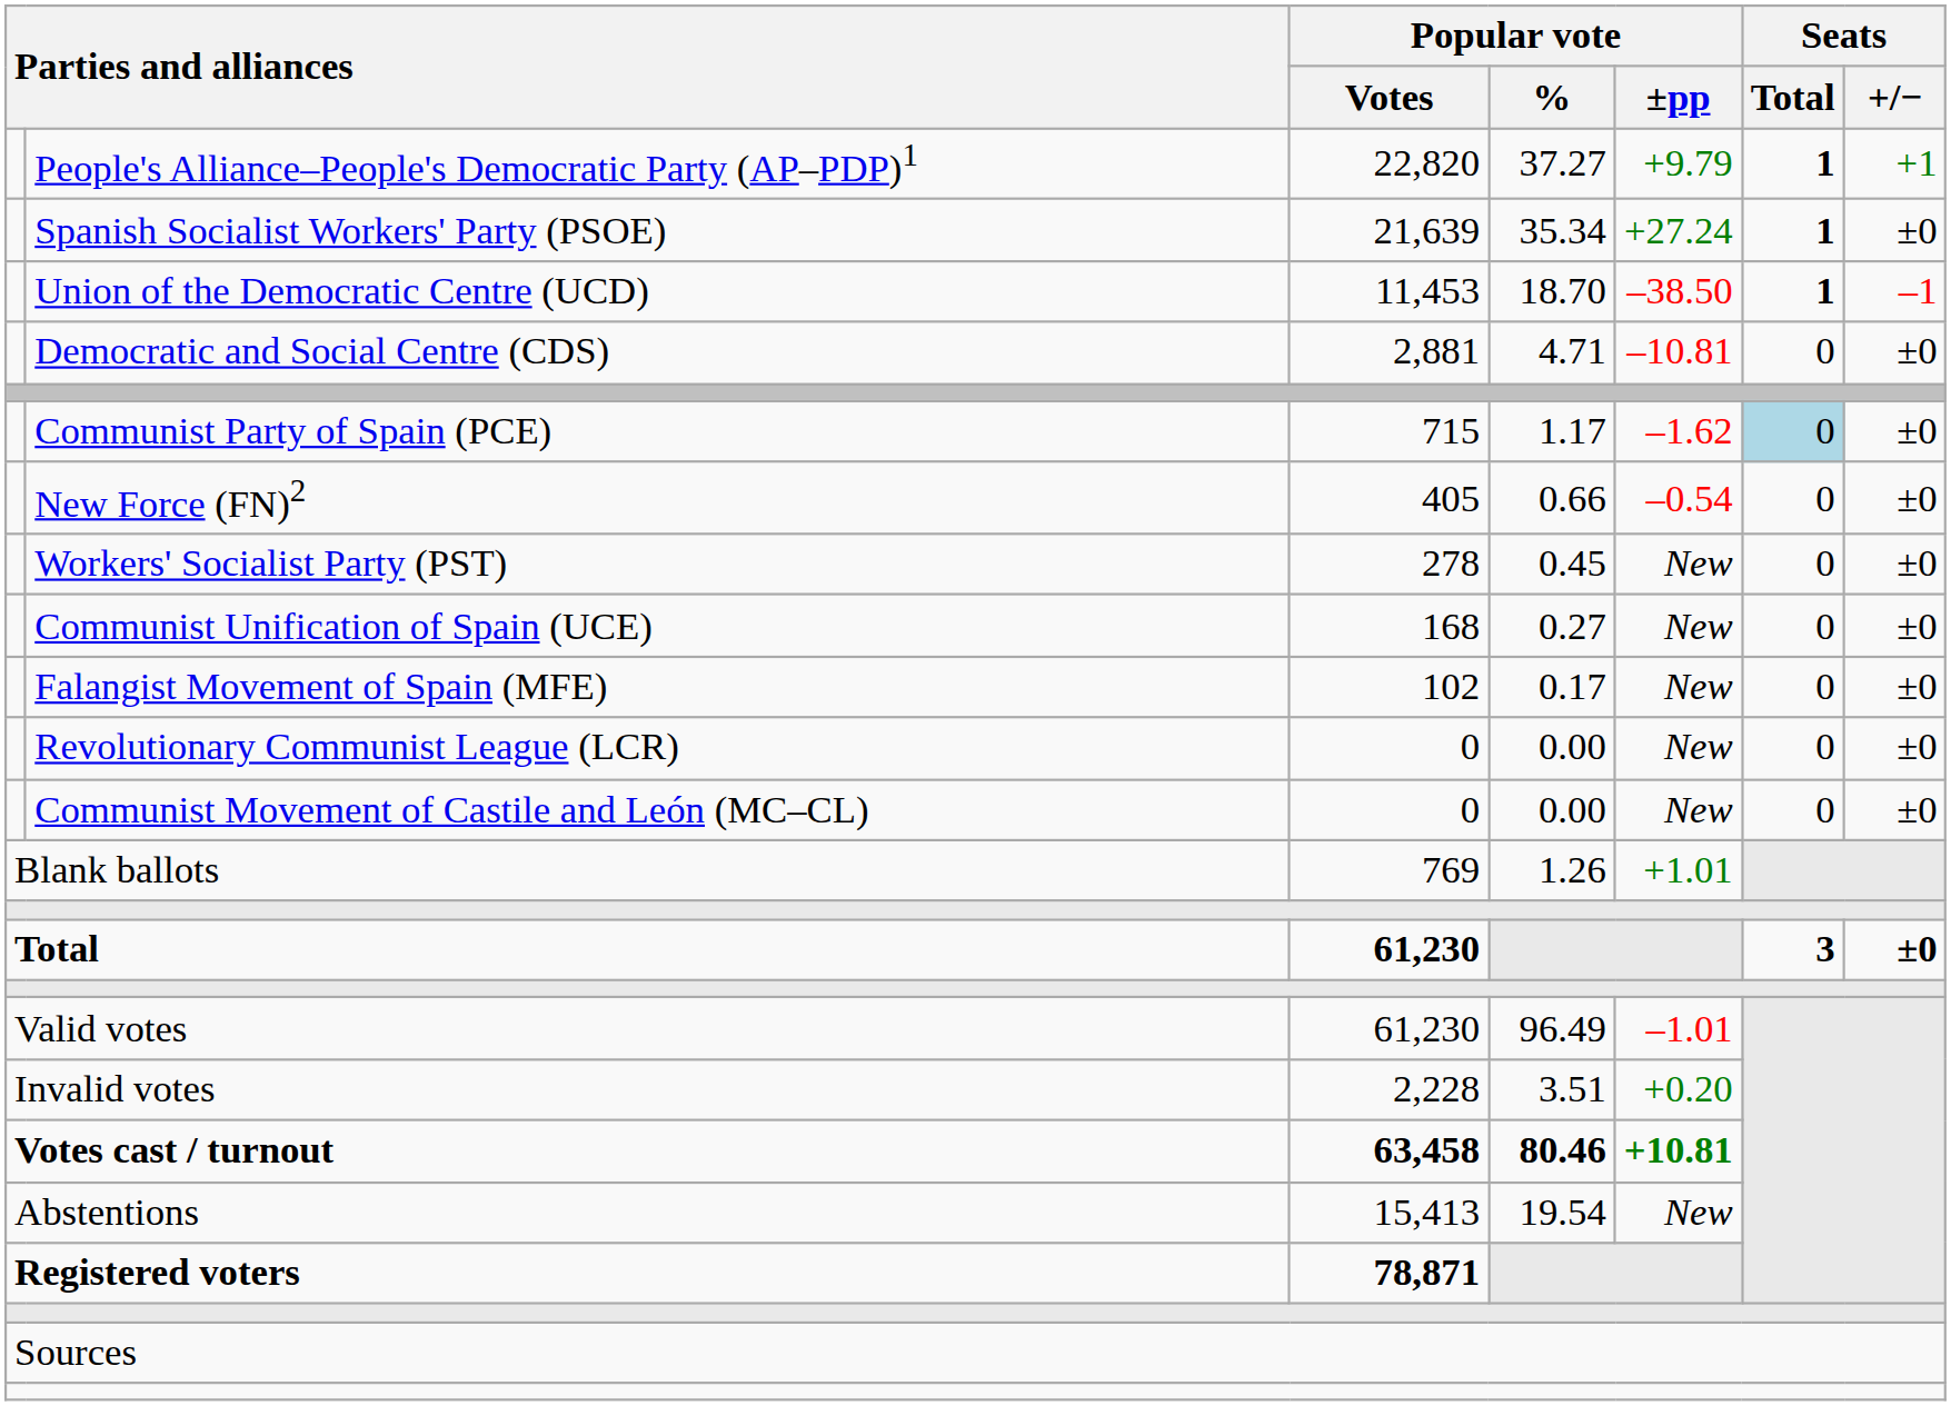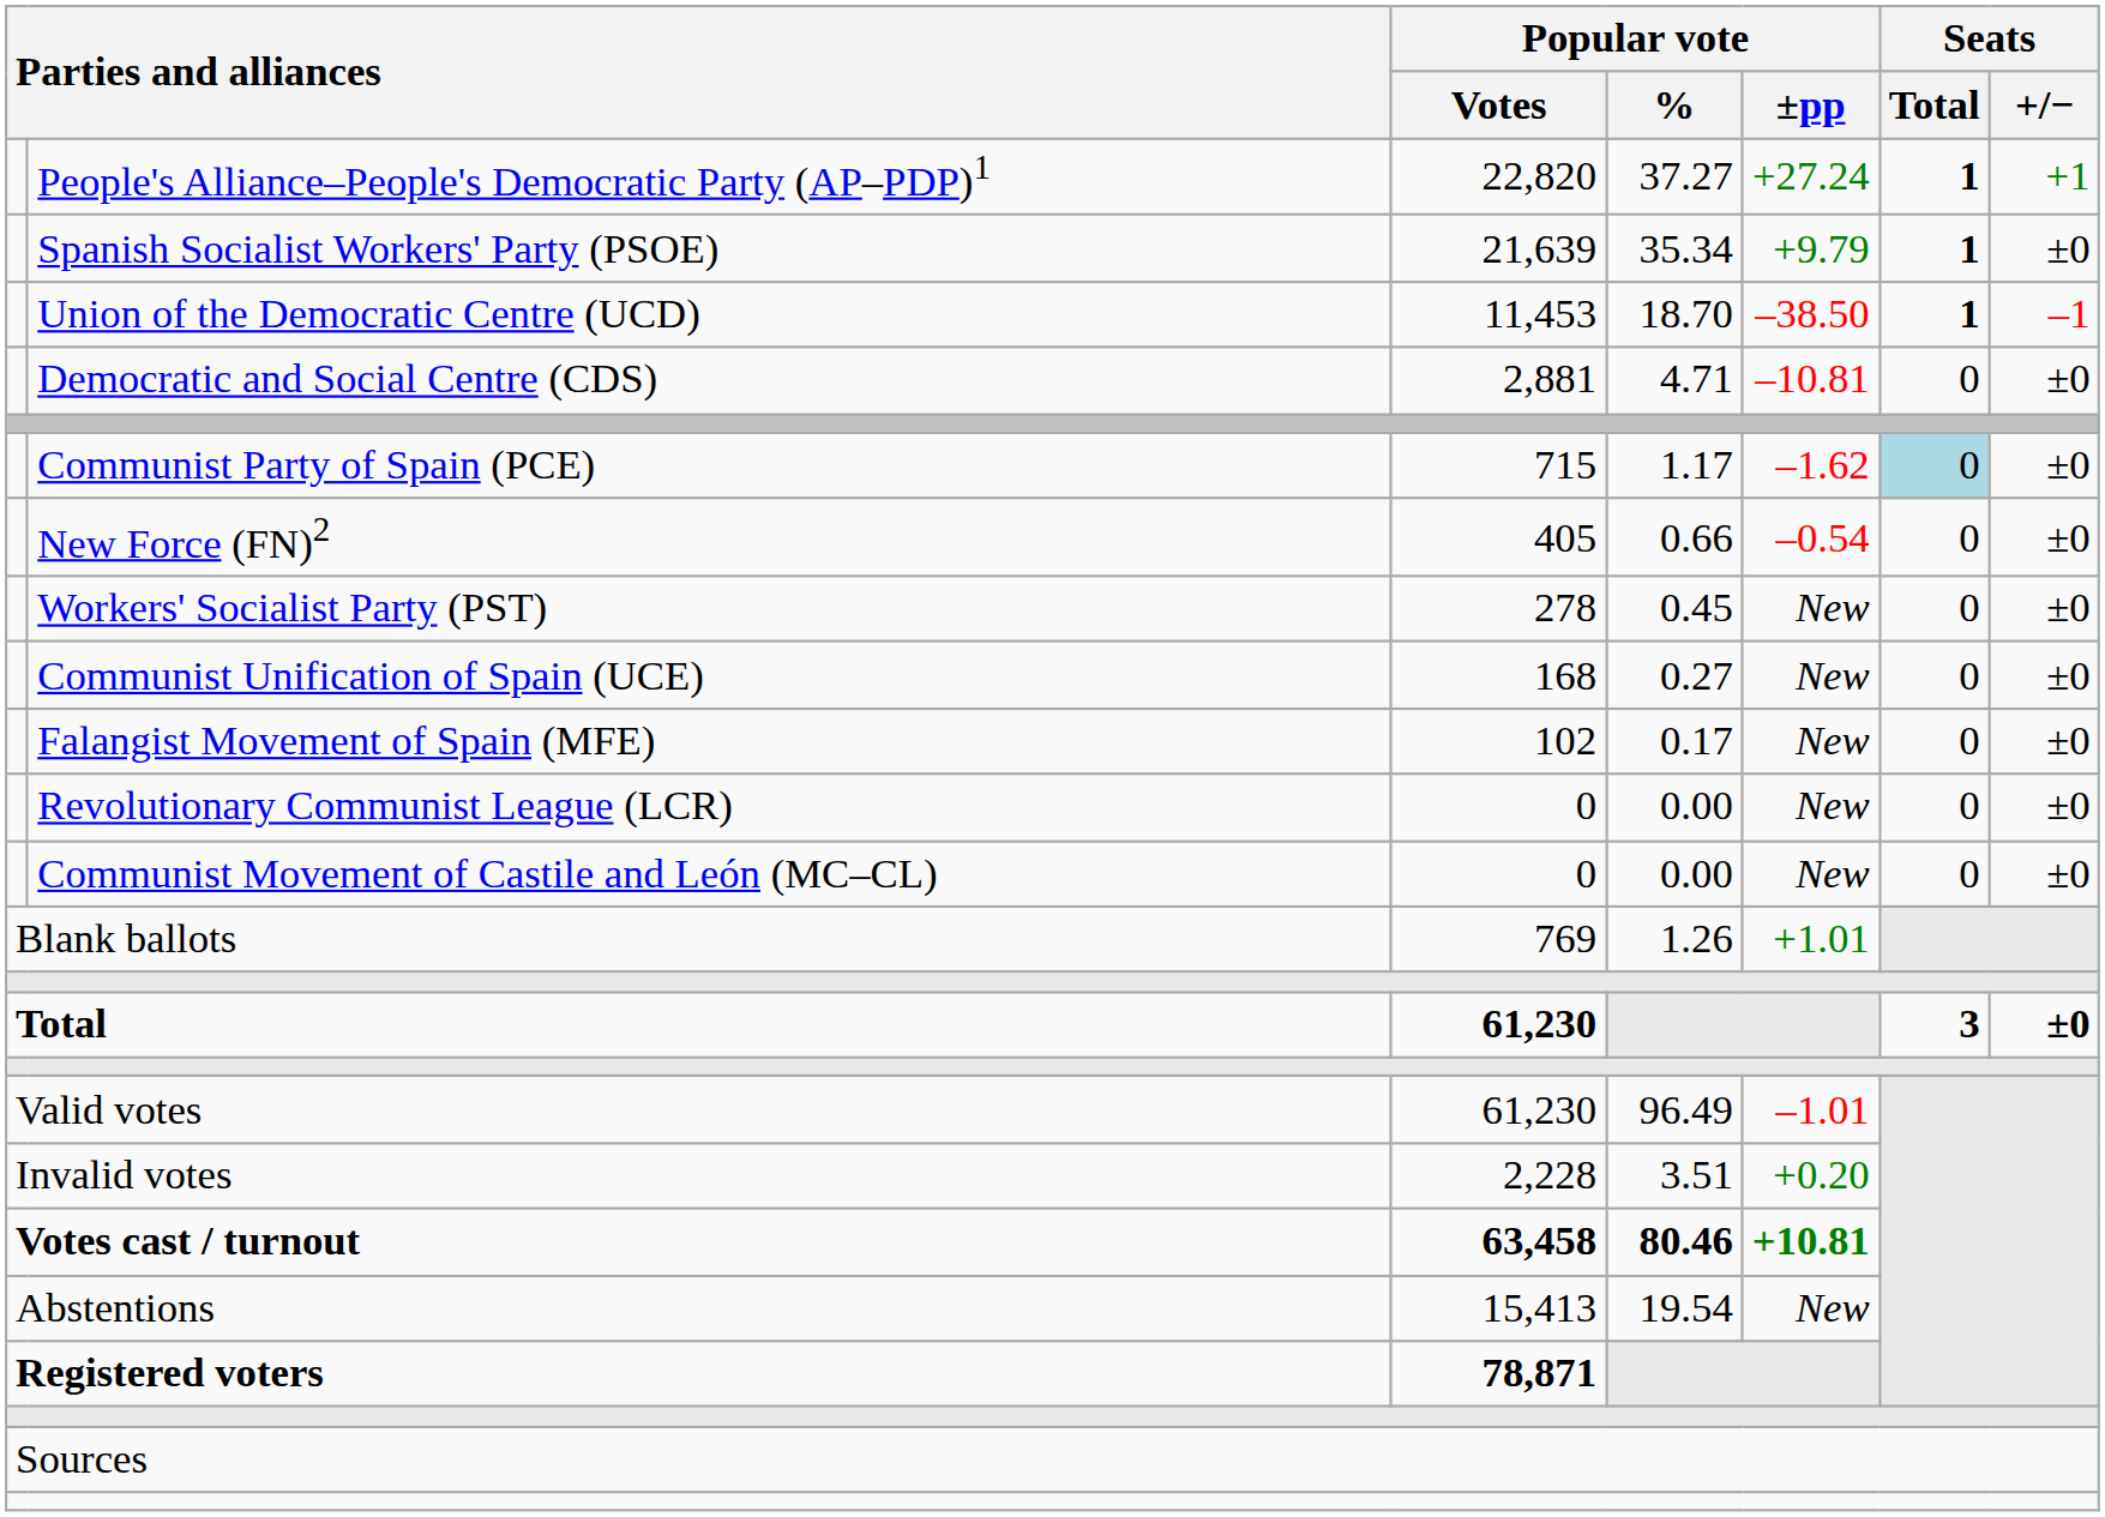People's Alliance–People's Democratic Party (AP–PDP)1 | Popular vote / ±pp: +9.79 -> +27.24
Spanish Socialist Workers' Party (PSOE) | Popular vote / ±pp: +27.24 -> +9.79
